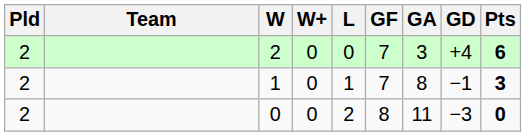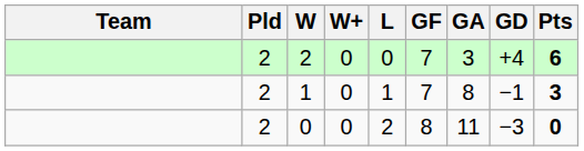columns swapped: Team <-> Pld
